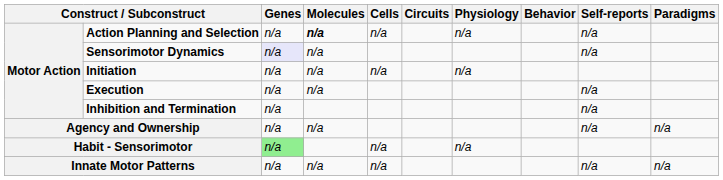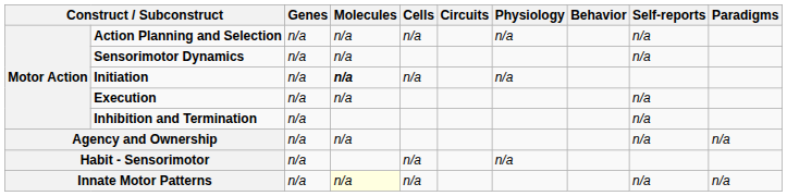Action Planning and Selection | Molecules: bold -> normal
Sensorimotor Dynamics | Genes: lavender background -> no background
Initiation | Molecules: normal -> bold
Habit - Sensorimotor | Genes: lightgreen background -> no background
Innate Motor Patterns | Molecules: no background -> lightyellow background
